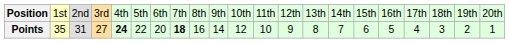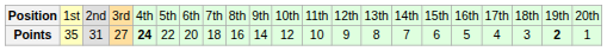Points | column 8: bold -> normal
Points | column 20: normal -> bold
